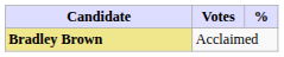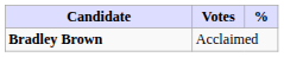Bradley Brown | Candidate: khaki background -> no background
